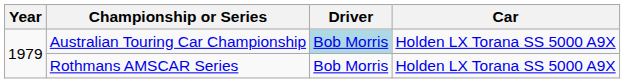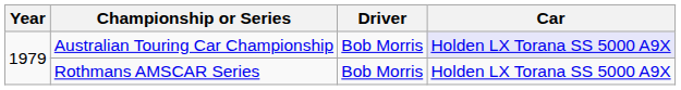Australian Touring Car Championship | Driver: lightblue background -> no background
Australian Touring Car Championship | Car: no background -> lavender background
